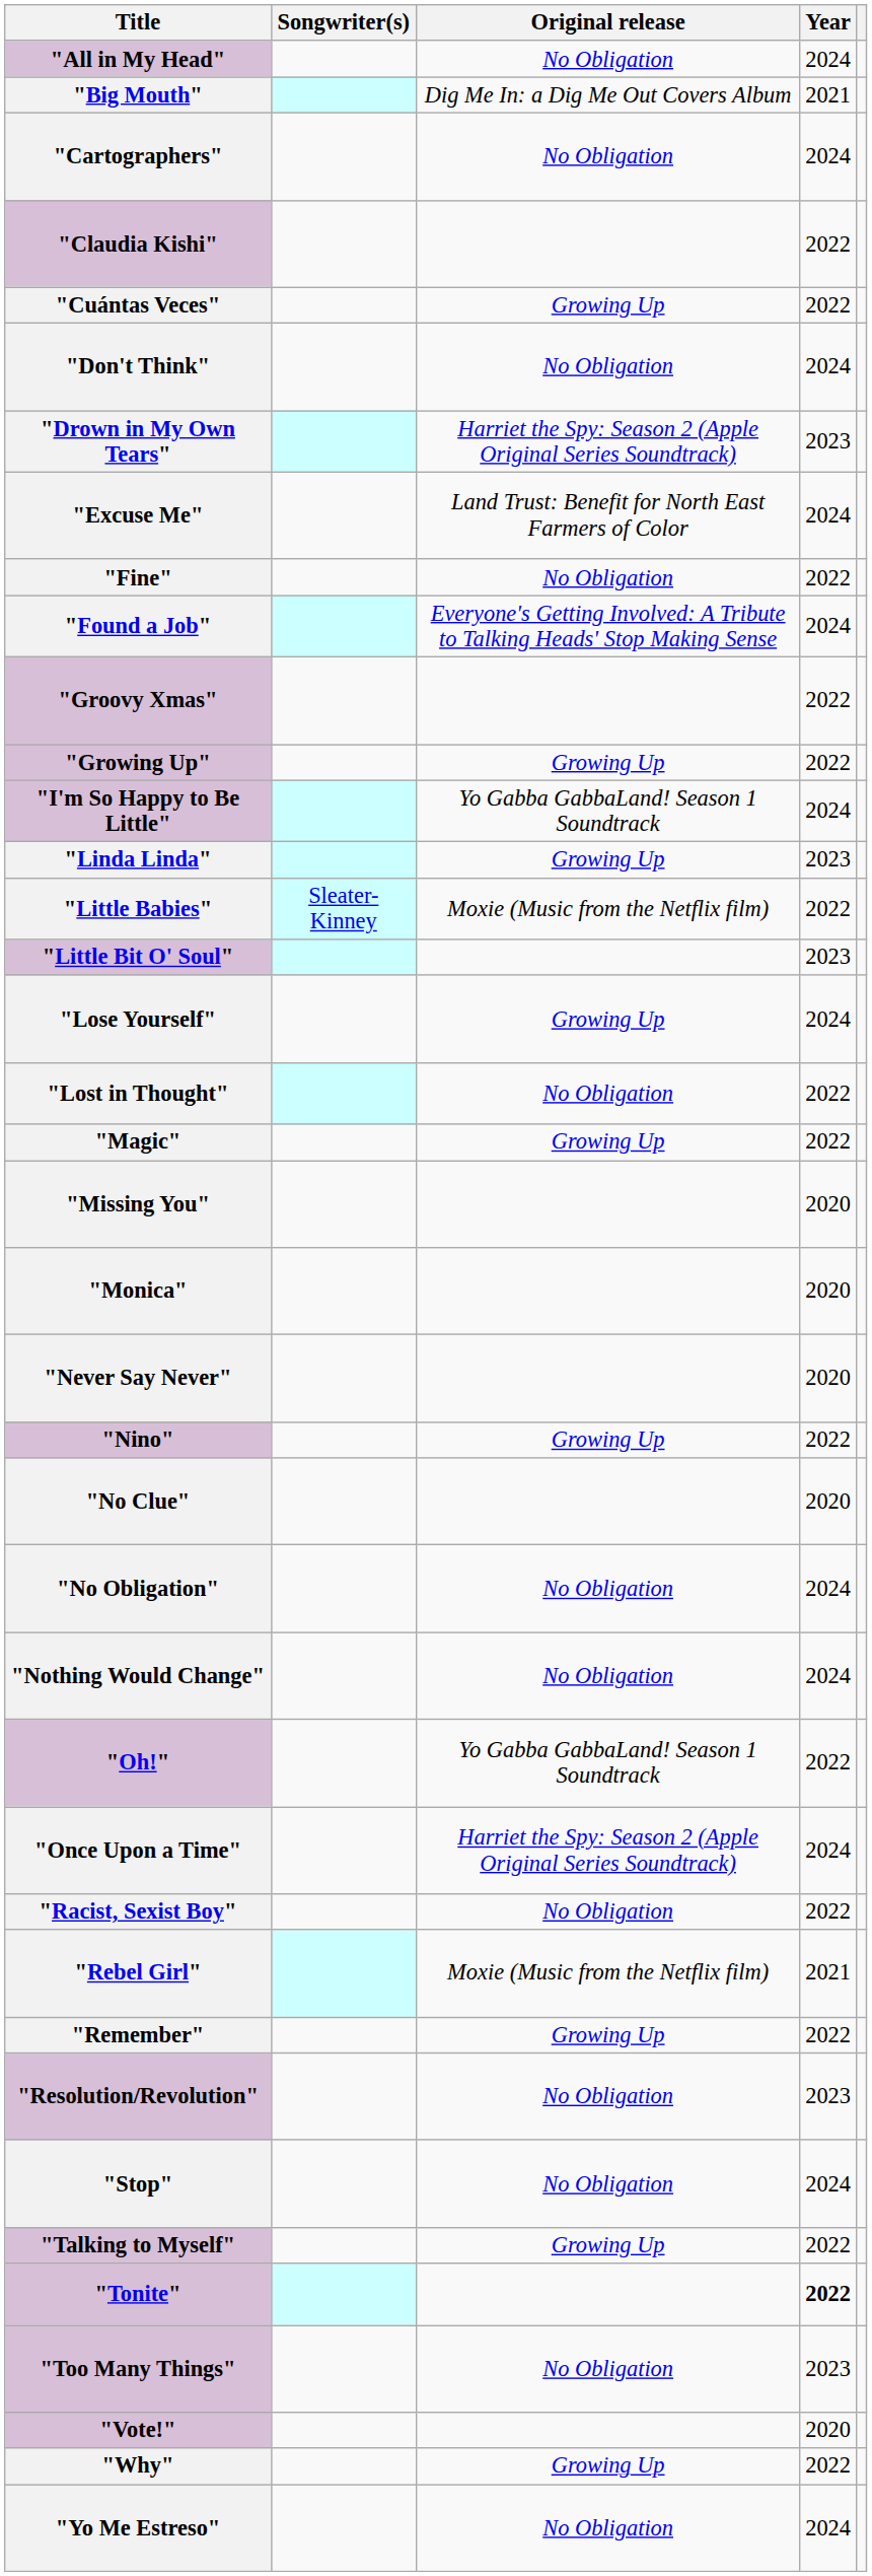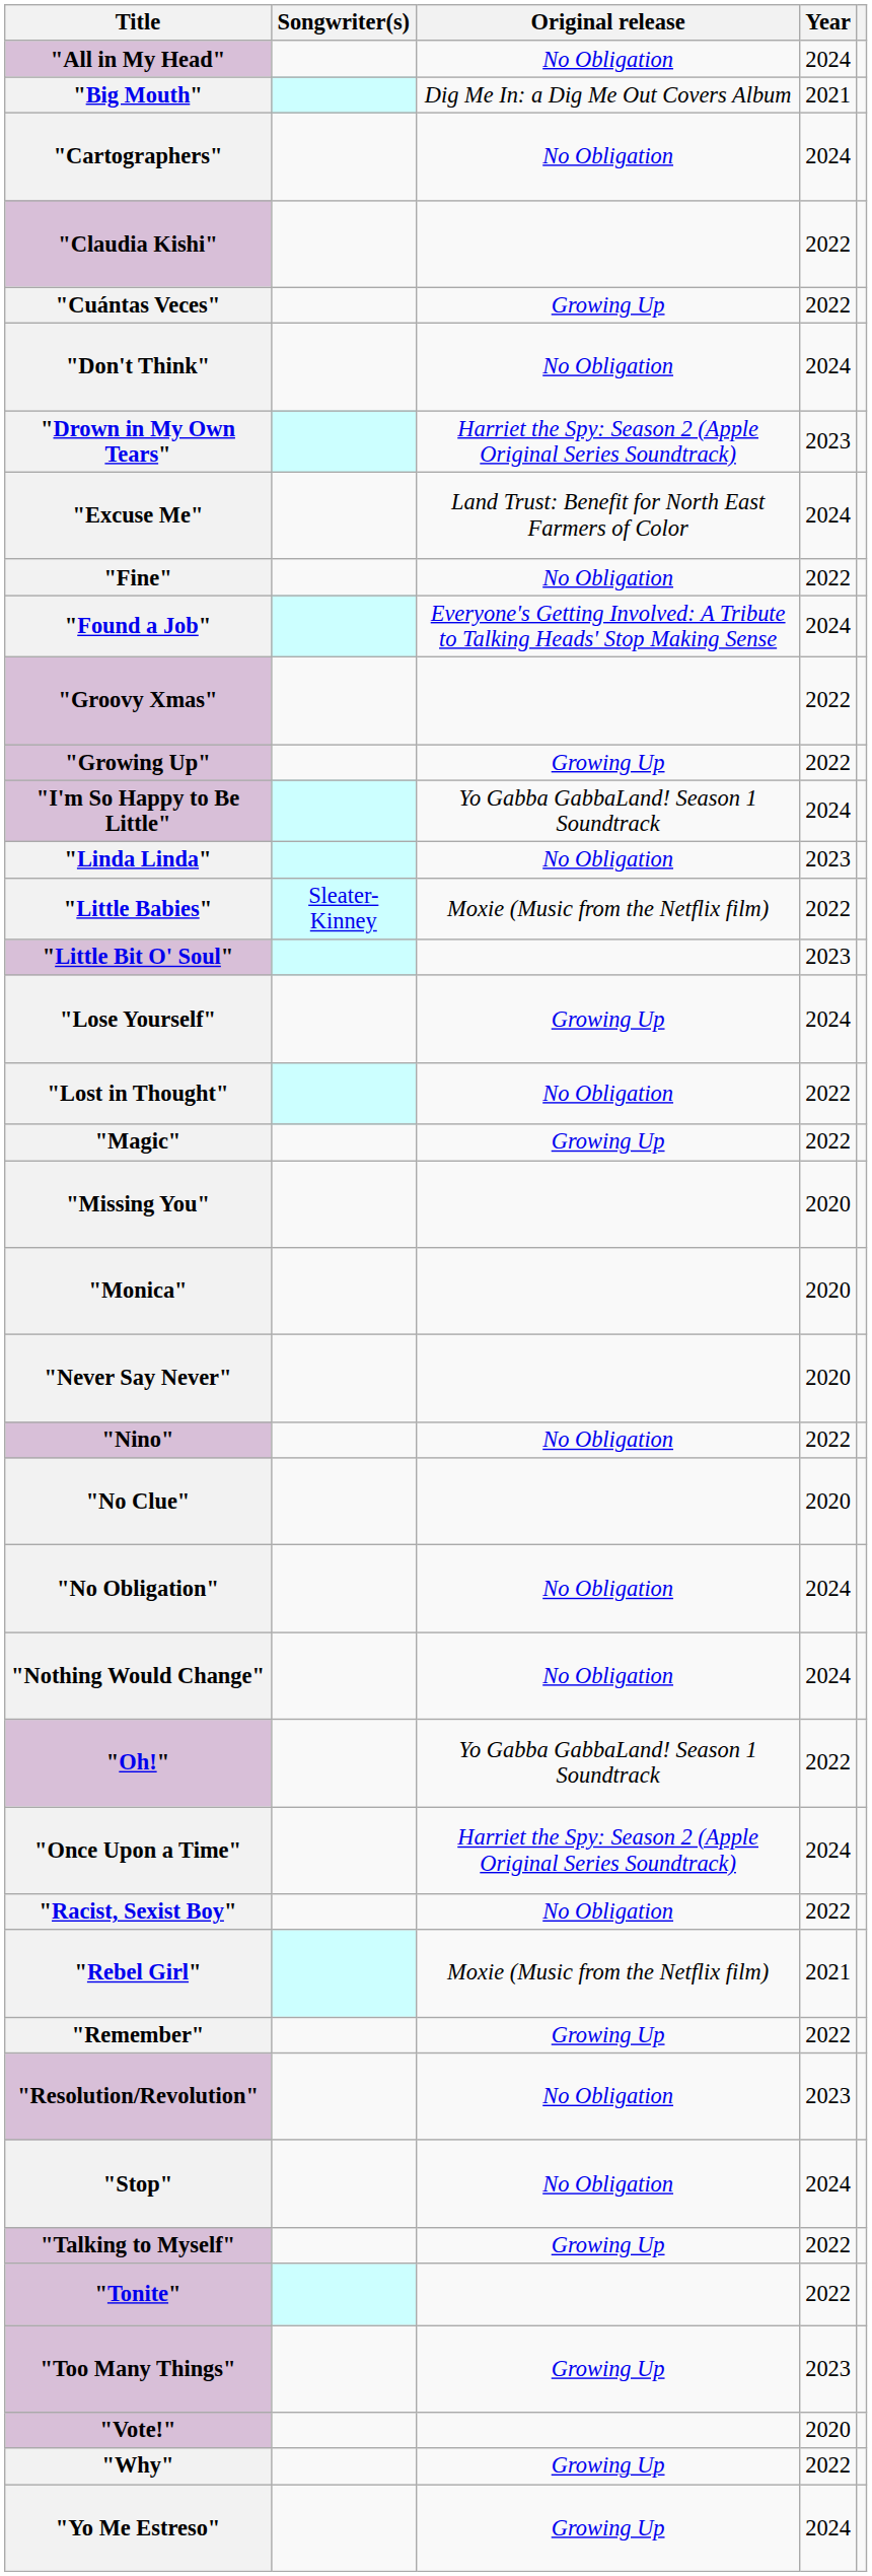"Linda Linda" | Original release: Growing Up -> No Obligation
"Nino" | Original release: Growing Up -> No Obligation
"Tonite" | Year: bold -> normal
"Too Many Things" | Original release: No Obligation -> Growing Up
"Yo Me Estreso" | Original release: No Obligation -> Growing Up
